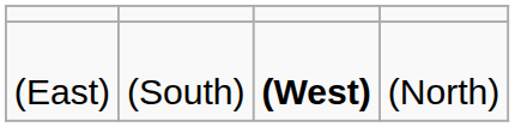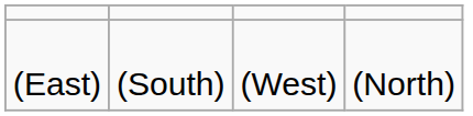(East) | column 3: bold -> normal
